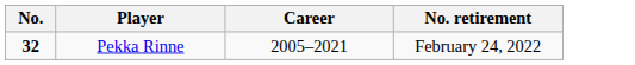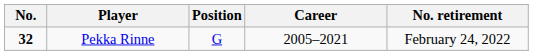+ column: Position | G
